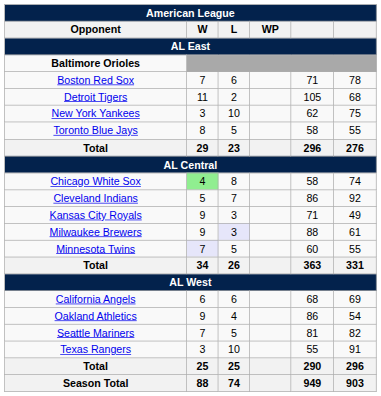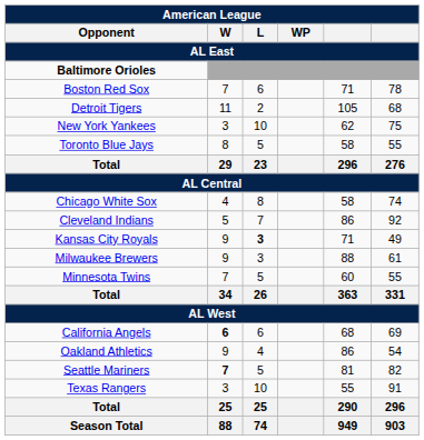Chicago White Sox | W: lightgreen background -> no background
Kansas City Royals | L: normal -> bold
Milwaukee Brewers | L: lavender background -> no background
Minnesota Twins | W: lavender background -> no background
California Angels | W: normal -> bold
Seattle Mariners | W: normal -> bold
